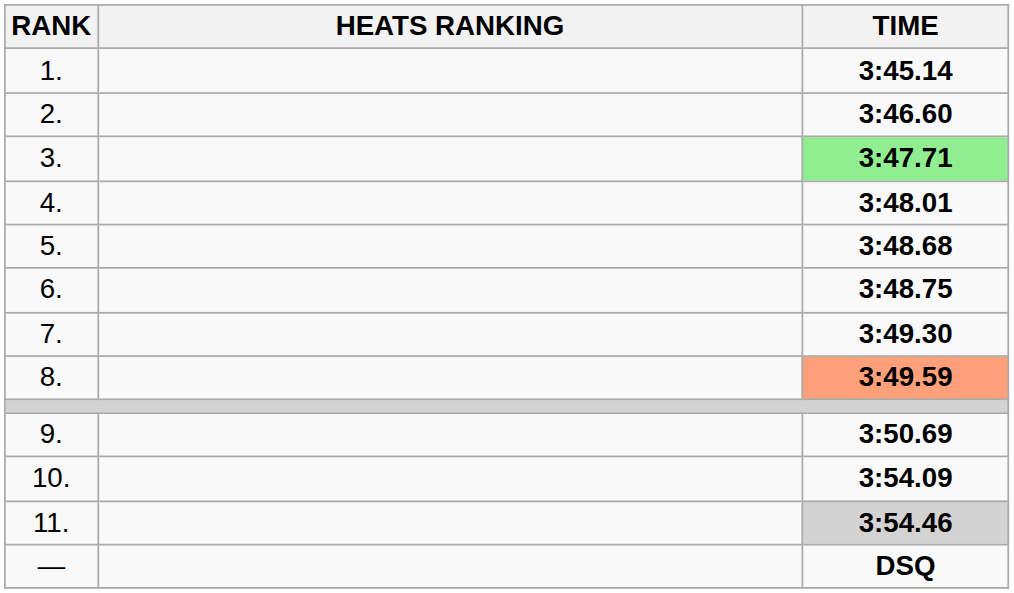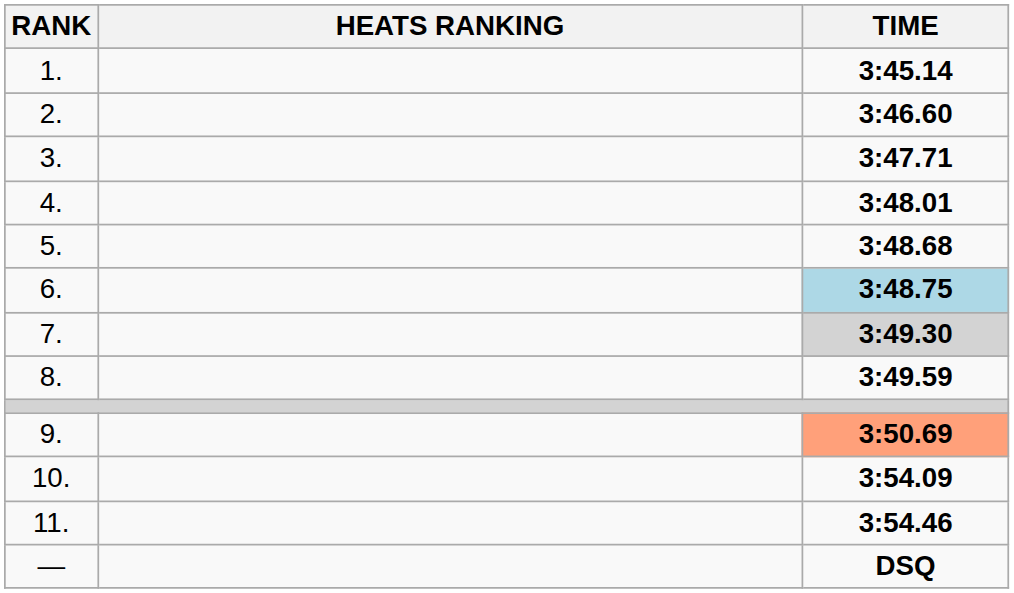3. | TIME: lightgreen background -> no background
6. | TIME: no background -> lightblue background
7. | TIME: no background -> lightgrey background
8. | TIME: lightsalmon background -> no background
9. | TIME: no background -> lightsalmon background
11. | TIME: lightgrey background -> no background
